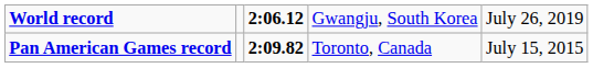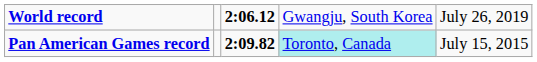Pan American Games record | column 4: no background -> paleturquoise background
